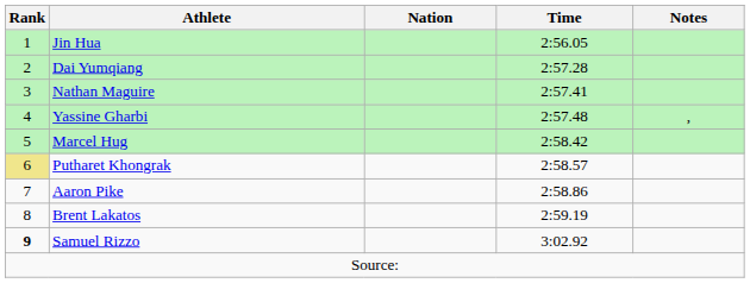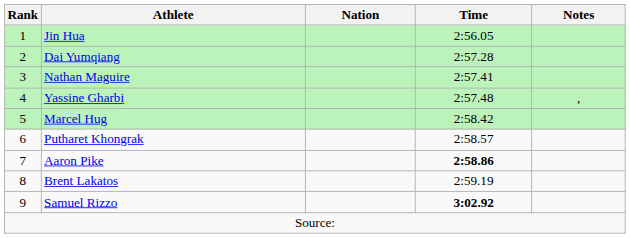Putharet Khongrak | Rank: khaki background -> no background
Aaron Pike | Time: normal -> bold
Samuel Rizzo | Rank: bold -> normal
Samuel Rizzo | Time: normal -> bold
